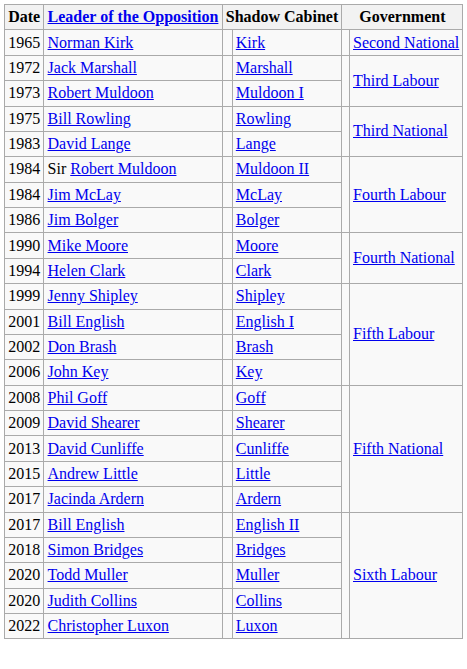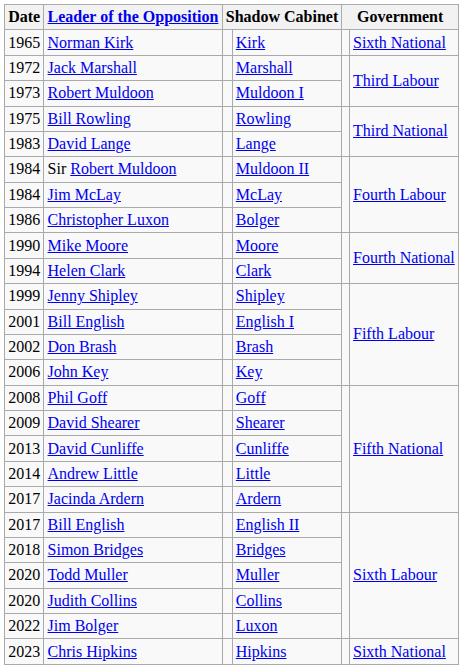Kirk | column 6: Second National -> Sixth National
Bolger | Leader of the Opposition: Jim Bolger -> Christopher Luxon
Little | Date: 2015 -> 2014
Luxon | Leader of the Opposition: Christopher Luxon -> Jim Bolger
+ row: 2023 | Chris Hipkins | Hipkins | Sixth National
